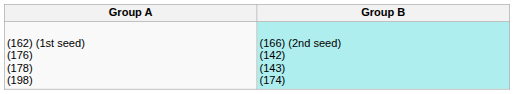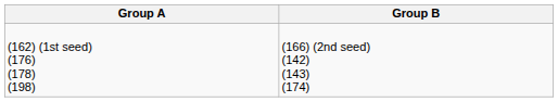(162) (1st seed) (176) (178) (198) | Group B: paleturquoise background -> no background
